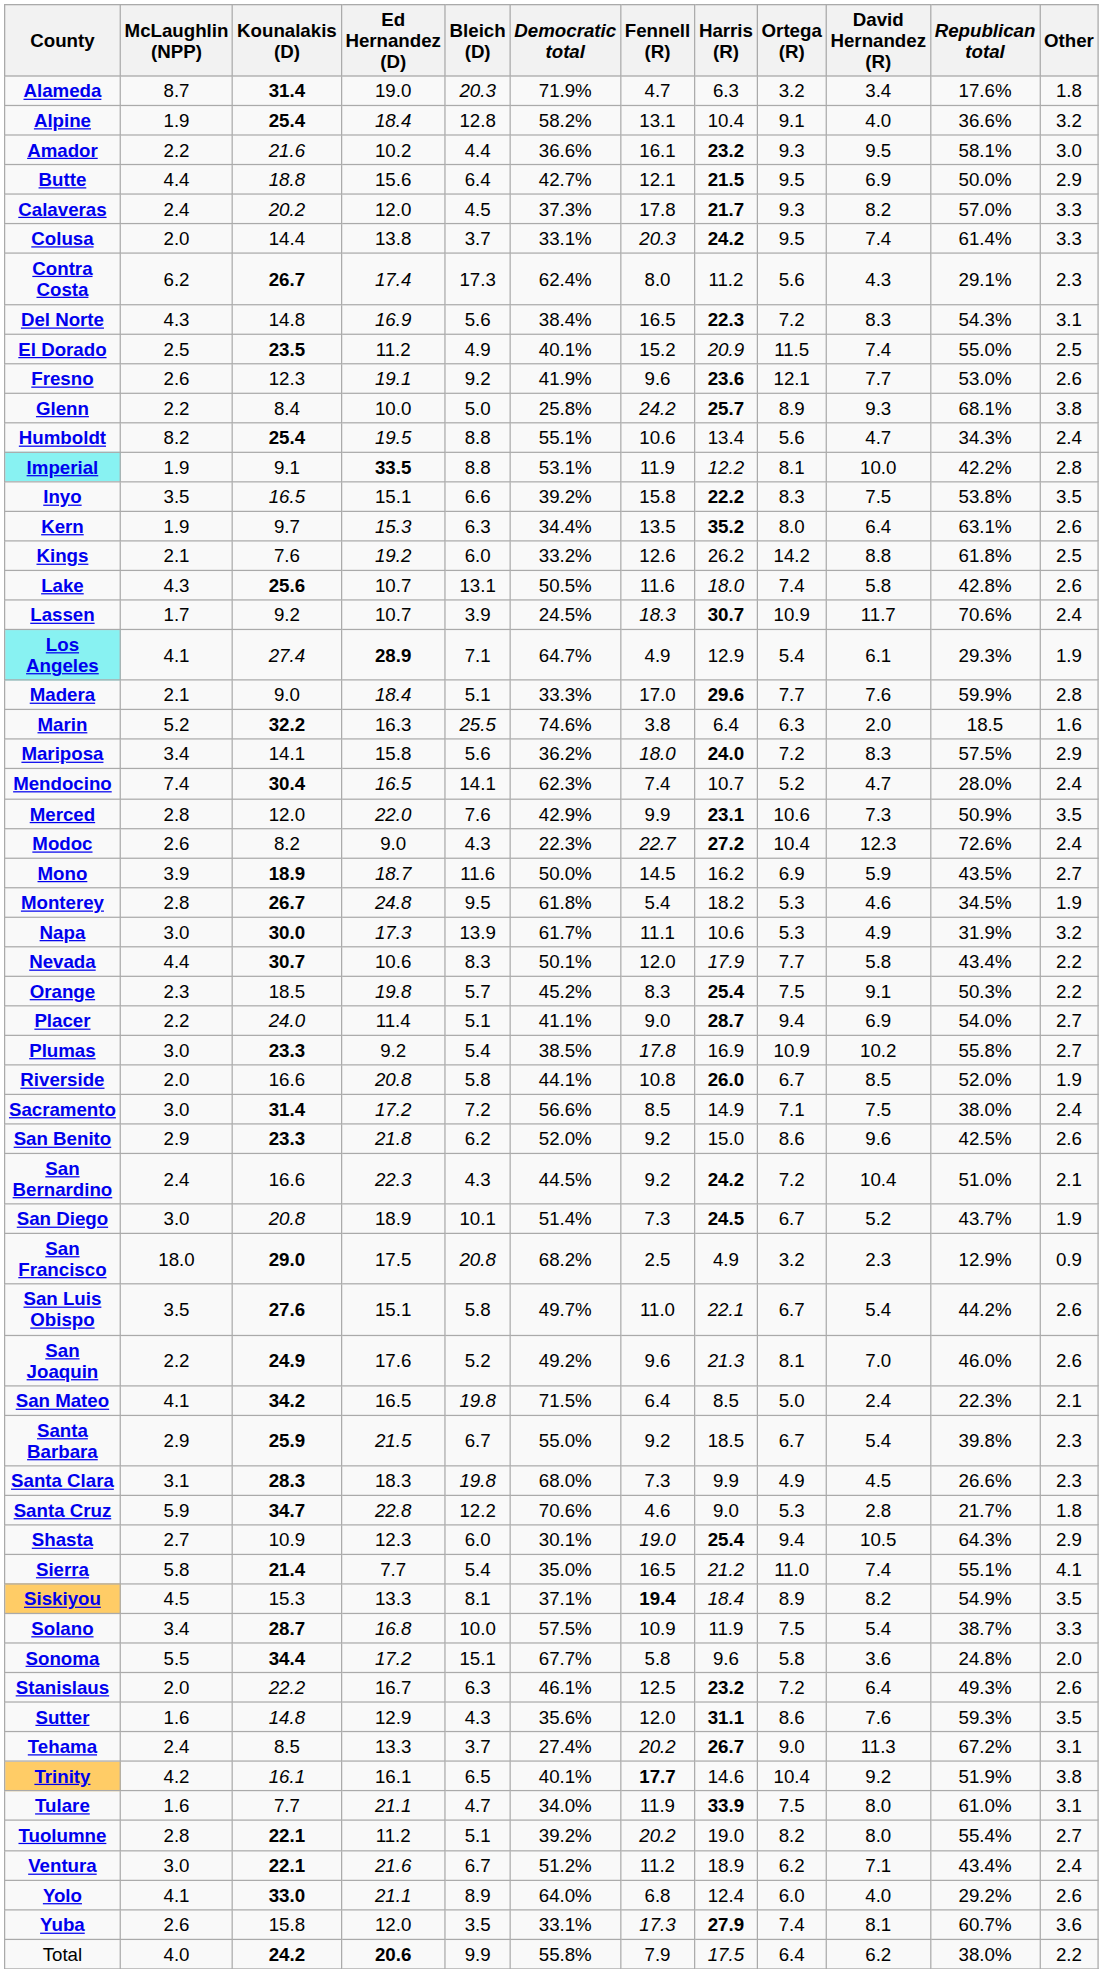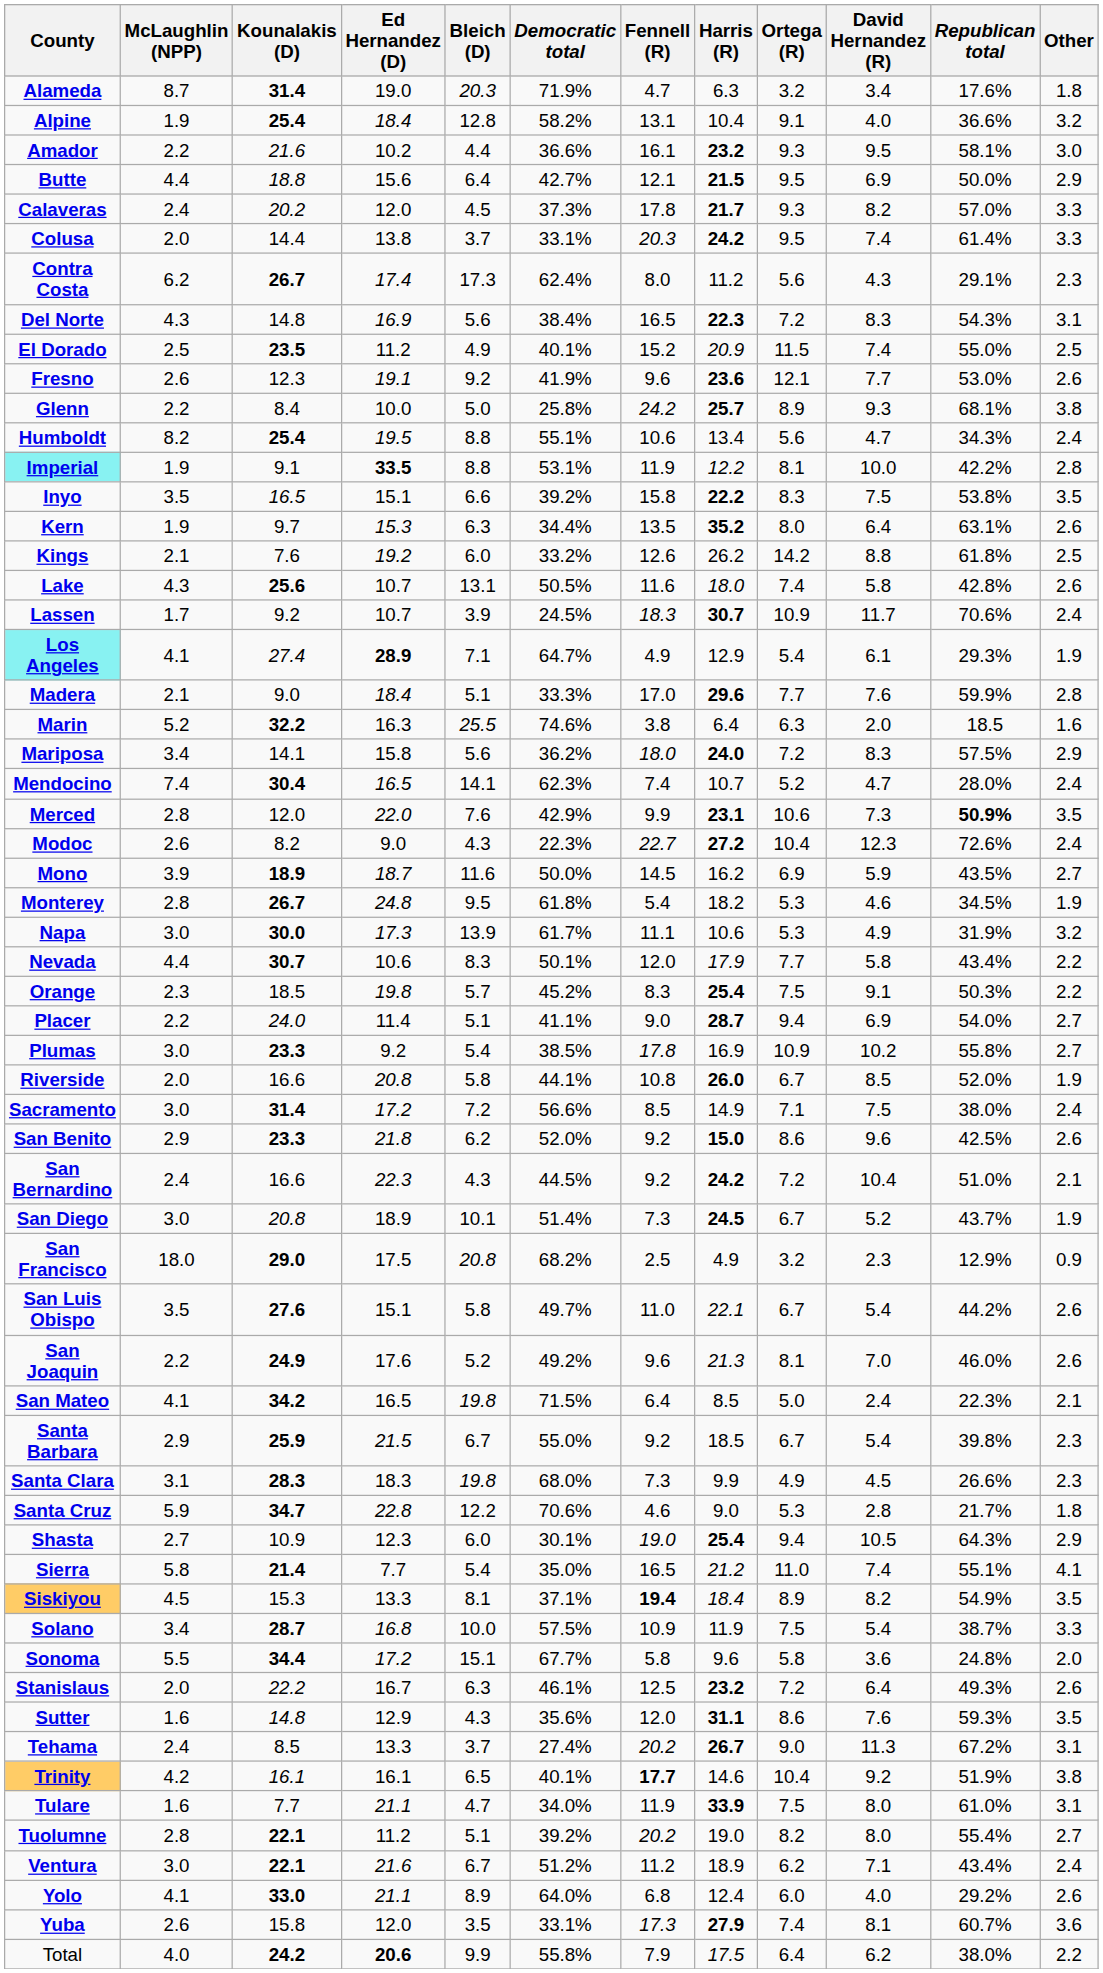Merced | Republican total: normal -> bold
San Benito | Harris (R): normal -> bold
